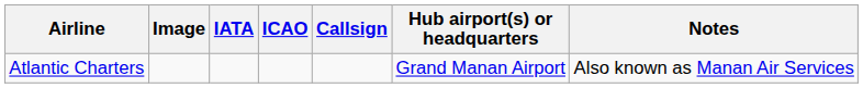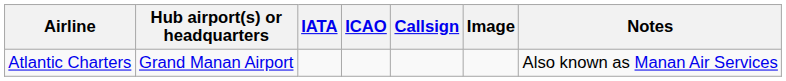columns swapped: Image <-> Hub airport(s) or headquarters
